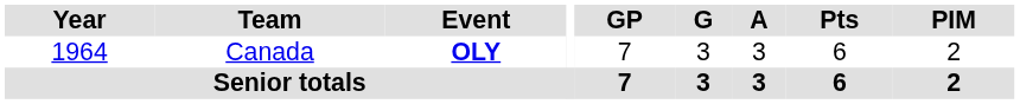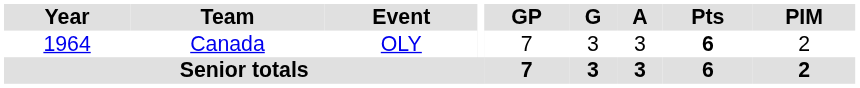Canada | Event: bold -> normal
Canada | Pts: normal -> bold
